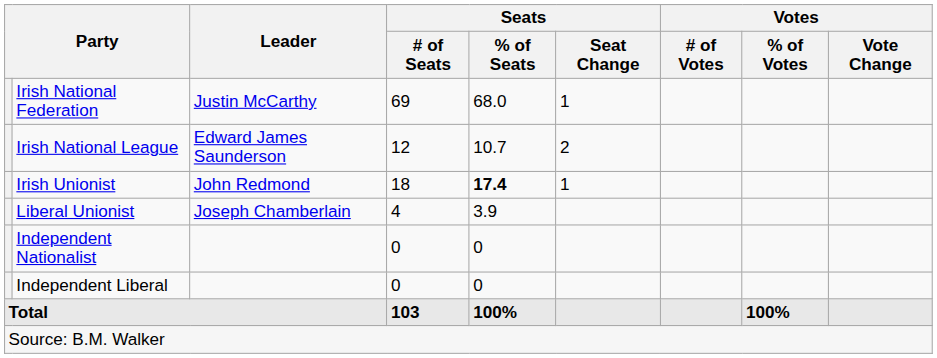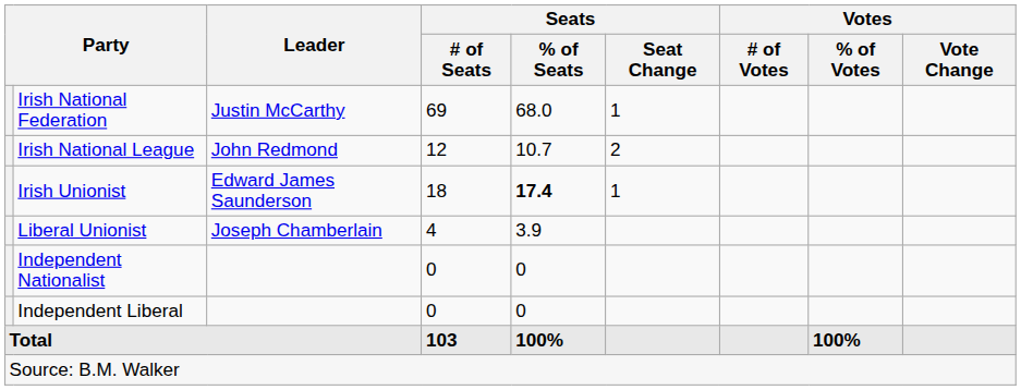Irish National League | Leader: Edward James Saunderson -> John Redmond
Irish Unionist | Leader: John Redmond -> Edward James Saunderson
